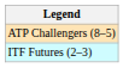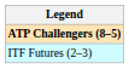row 2 | column 1: normal -> bold
